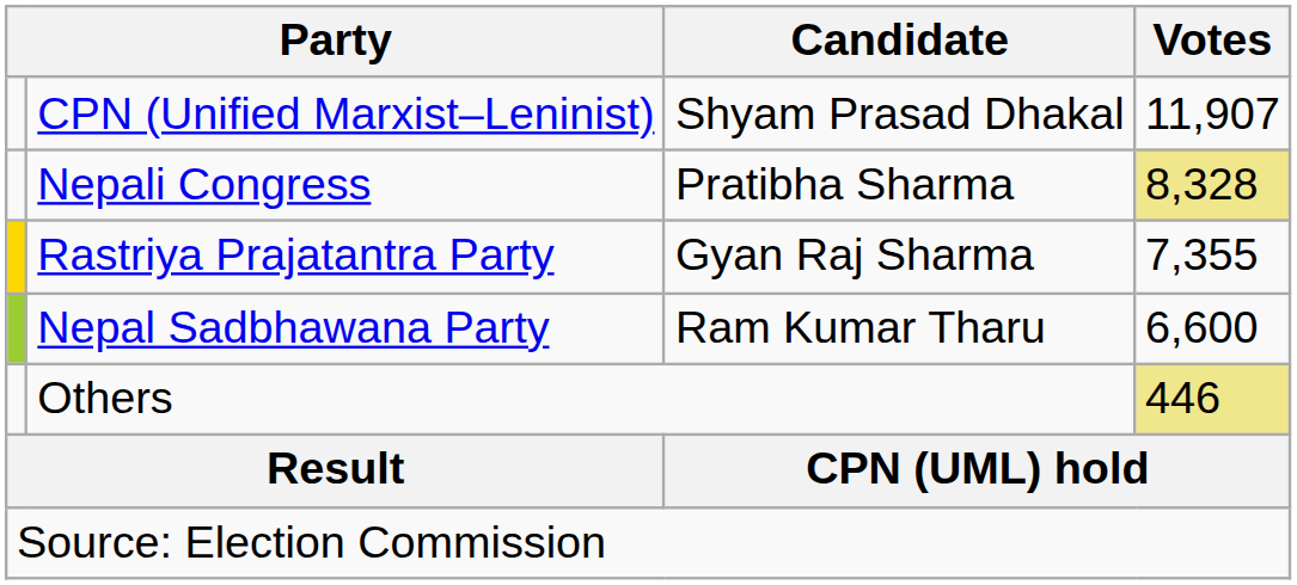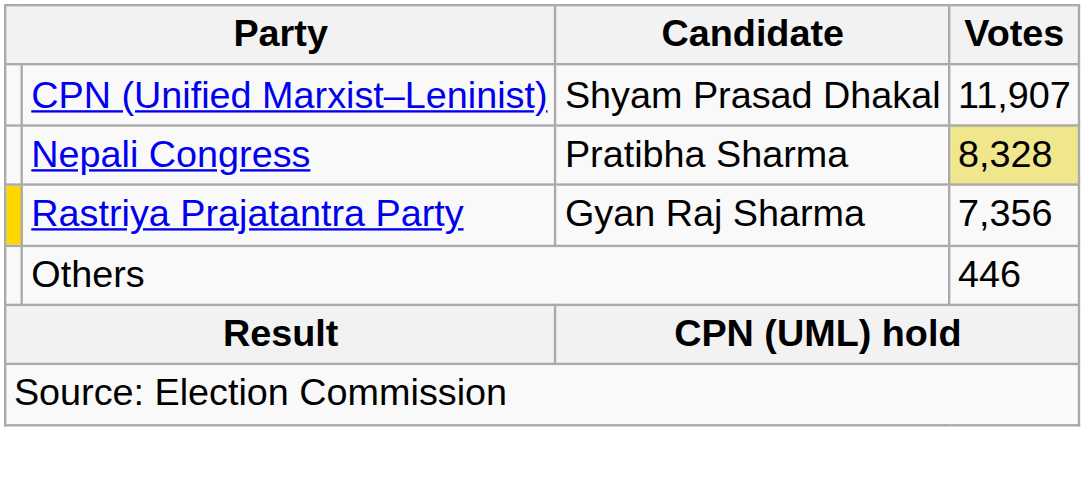Rastriya Prajatantra Party | Votes: 7,355 -> 7,356
- row: Nepal Sadbhawana Party | Ram Kumar Tharu | 6,600
Others | Votes: khaki background -> no background
